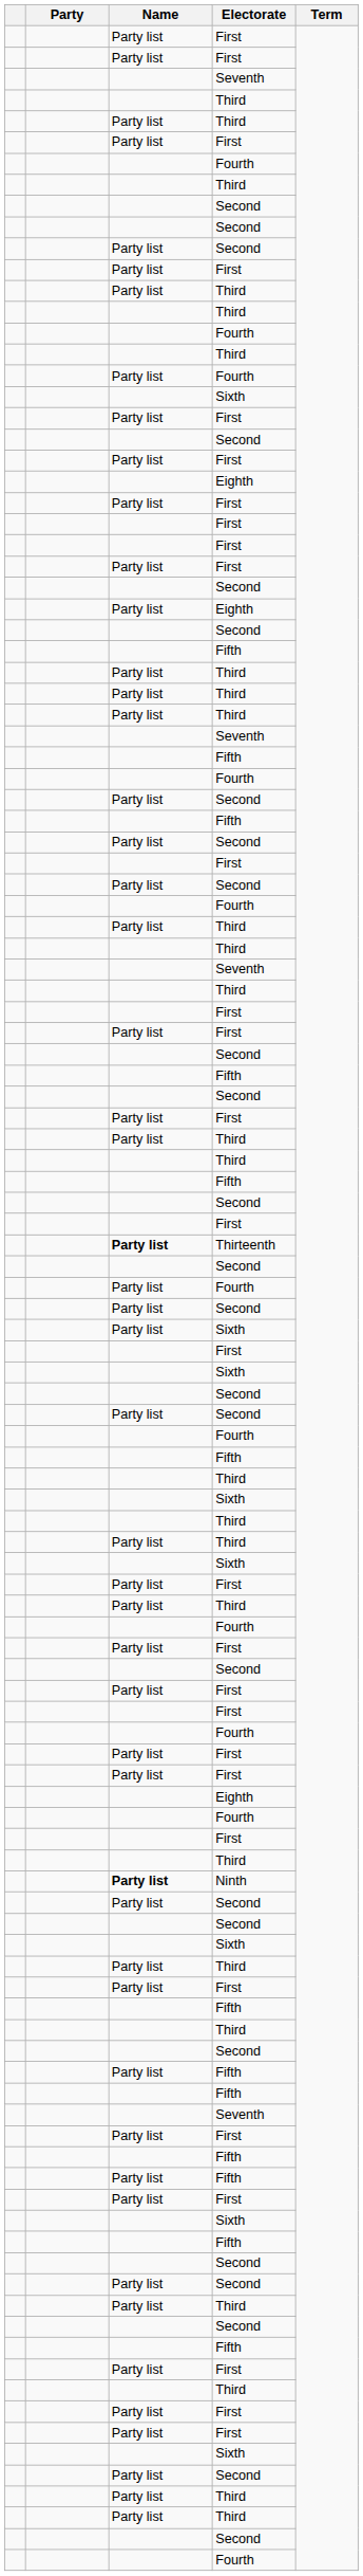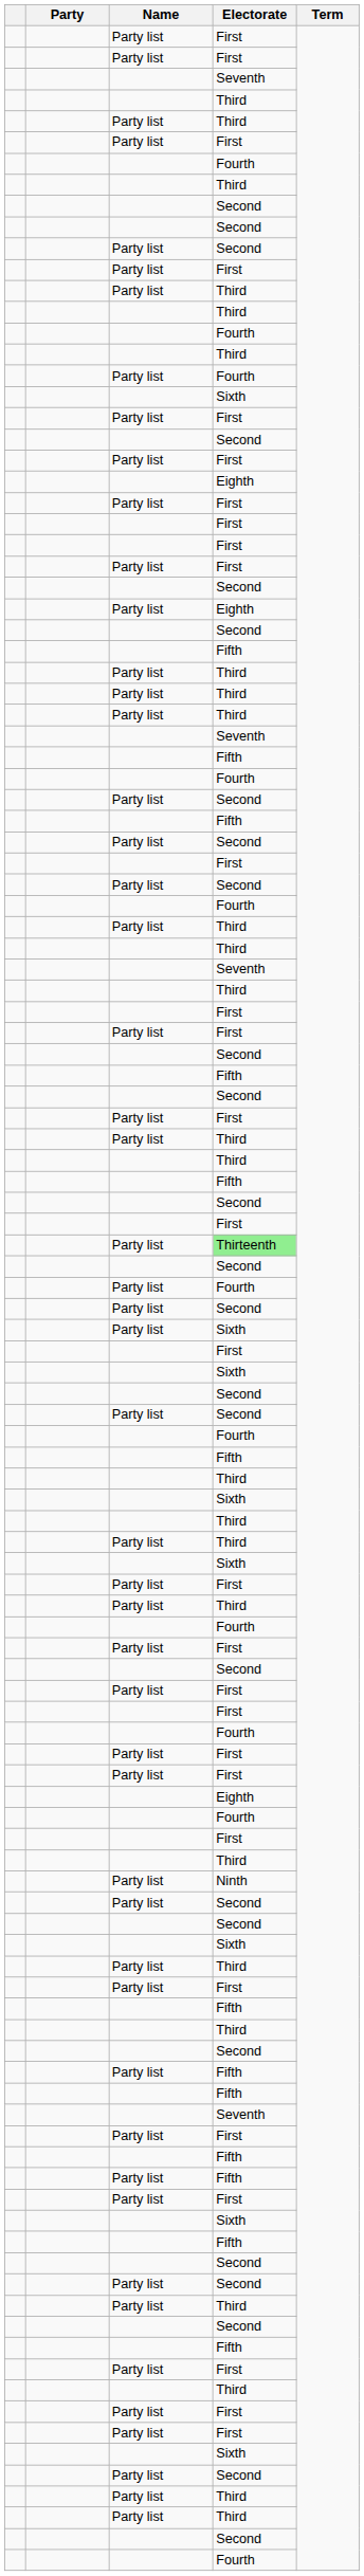Thirteenth | Name: bold -> normal
Thirteenth | Electorate: no background -> lightgreen background
Ninth | Name: bold -> normal
